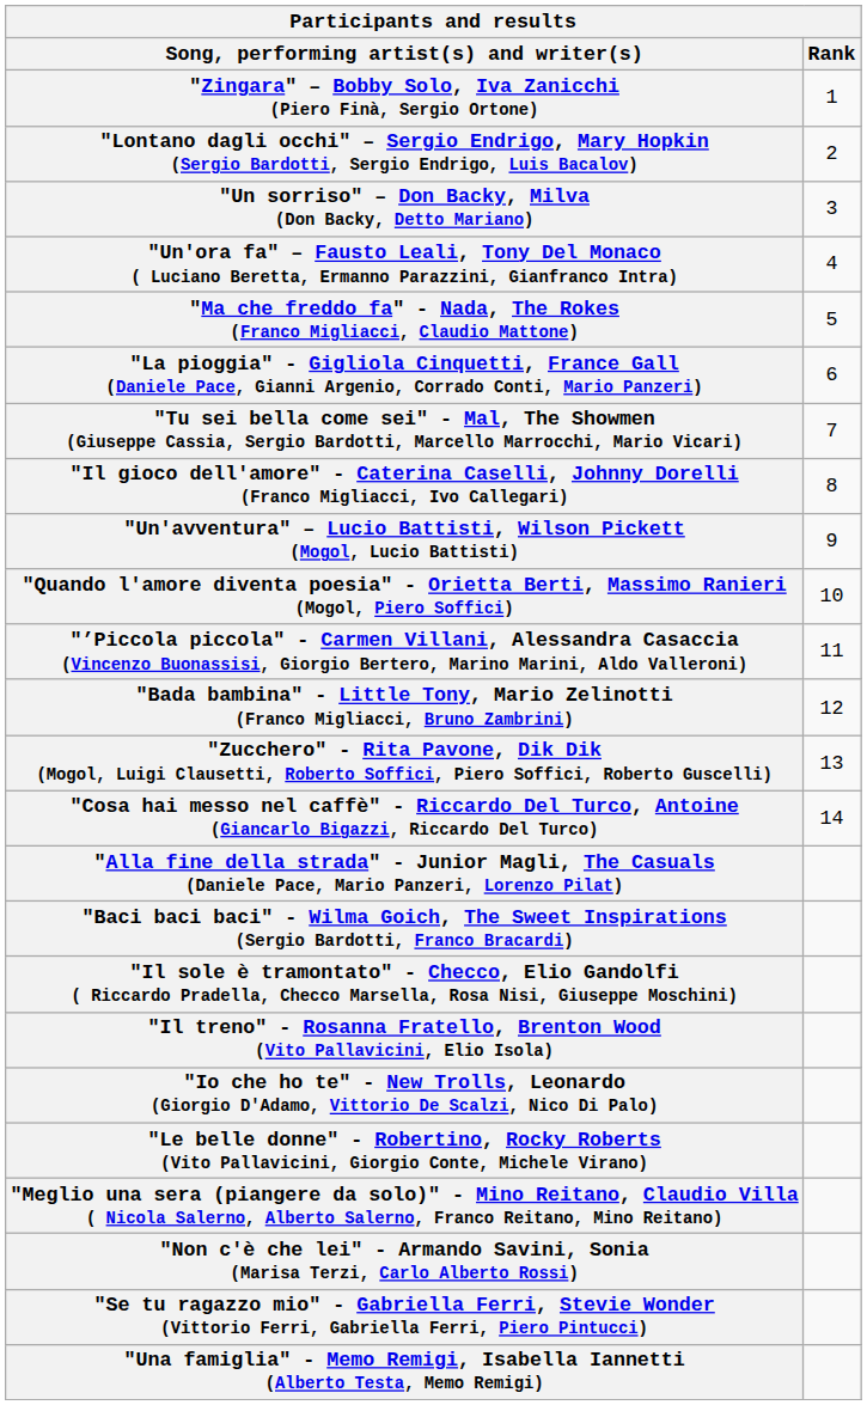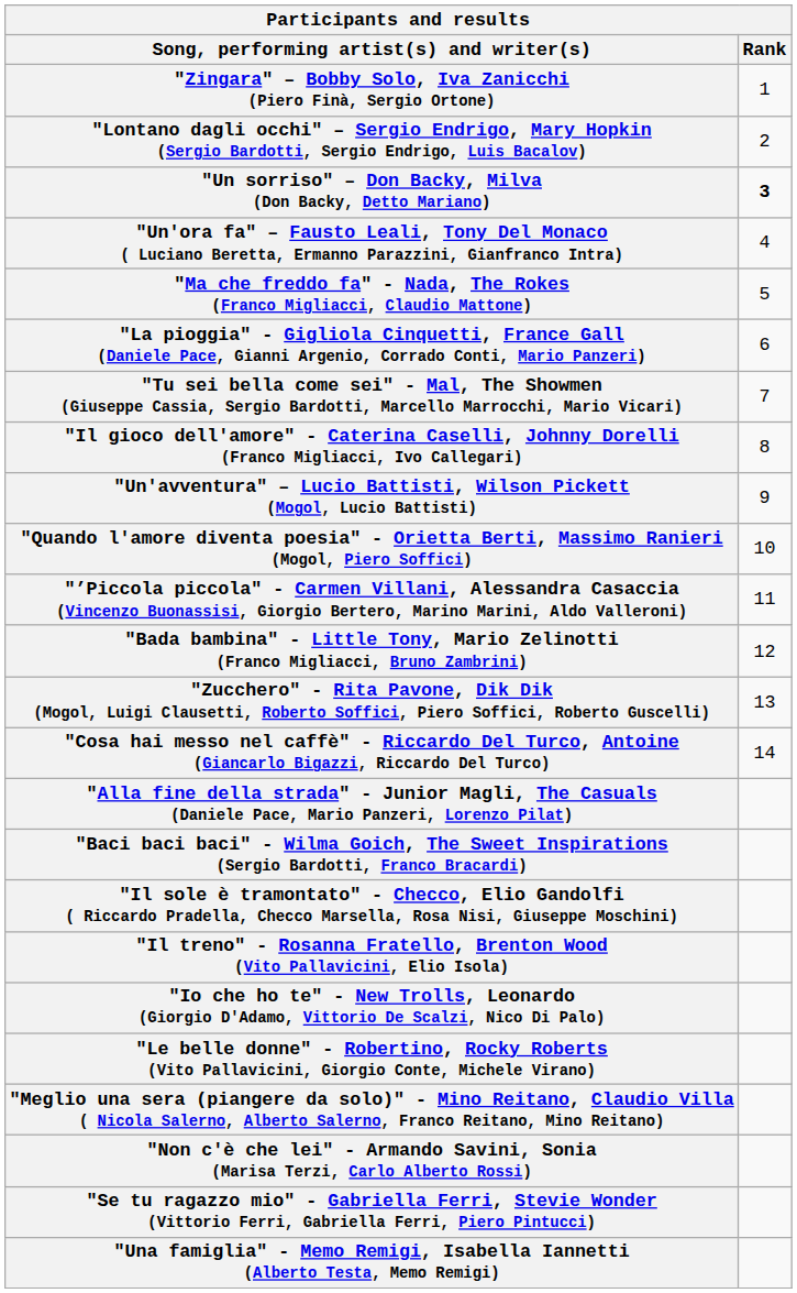"Un sorriso" – Don Backy, Milva (Don Backy, Detto Mariano) | Rank: normal -> bold
